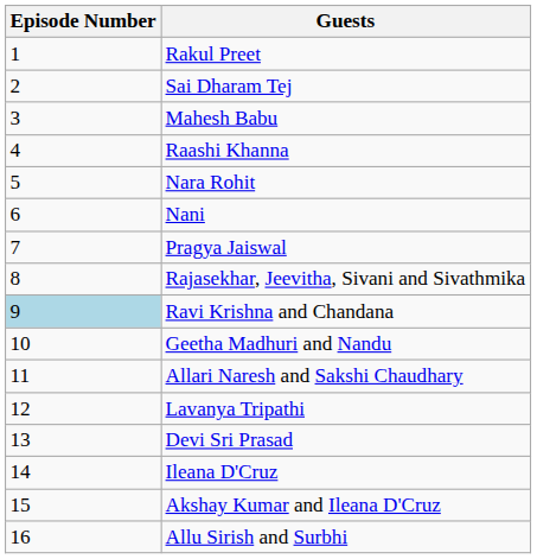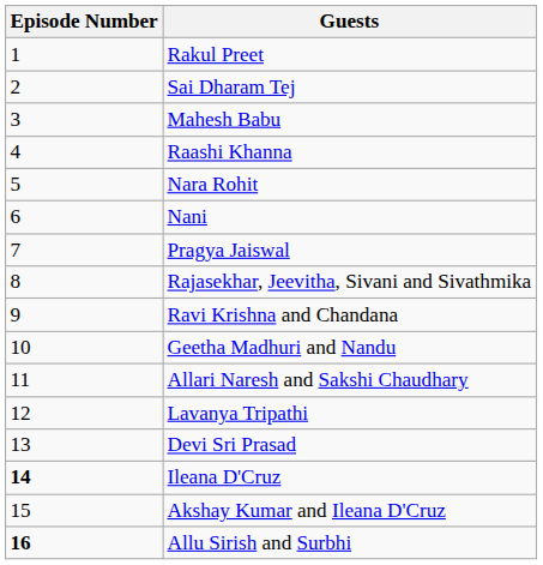Ravi Krishna and Chandana | Episode Number: lightblue background -> no background
Ileana D'Cruz | Episode Number: normal -> bold
Allu Sirish and Surbhi | Episode Number: normal -> bold
